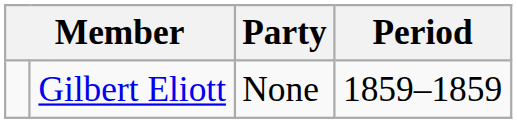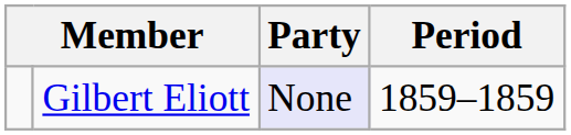Gilbert Eliott | Party: no background -> lavender background
